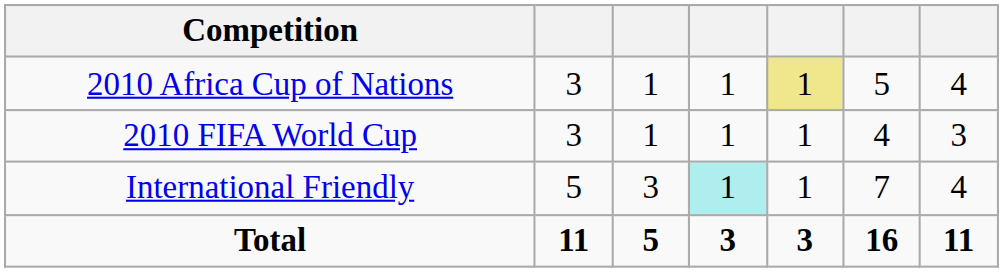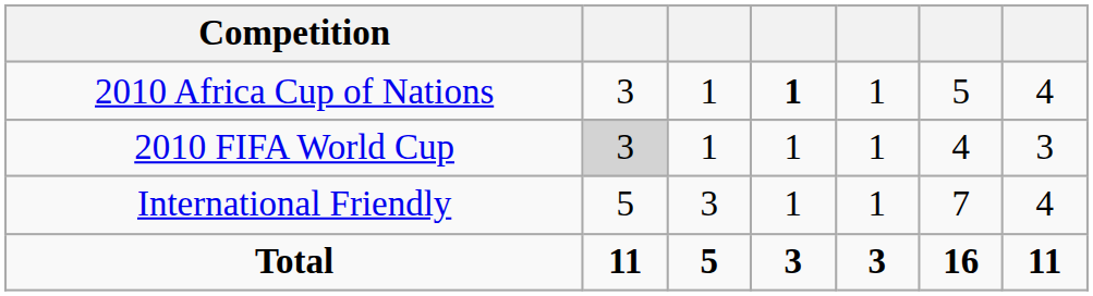2010 Africa Cup of Nations | column 4: normal -> bold
2010 Africa Cup of Nations | column 5: khaki background -> no background
2010 FIFA World Cup | column 2: no background -> lightgrey background
International Friendly | column 4: paleturquoise background -> no background
